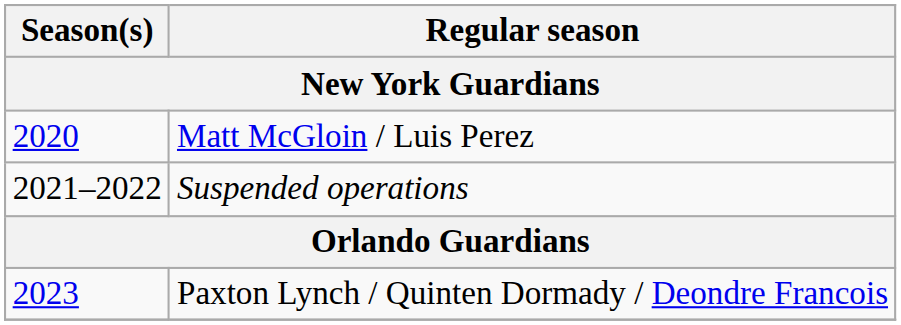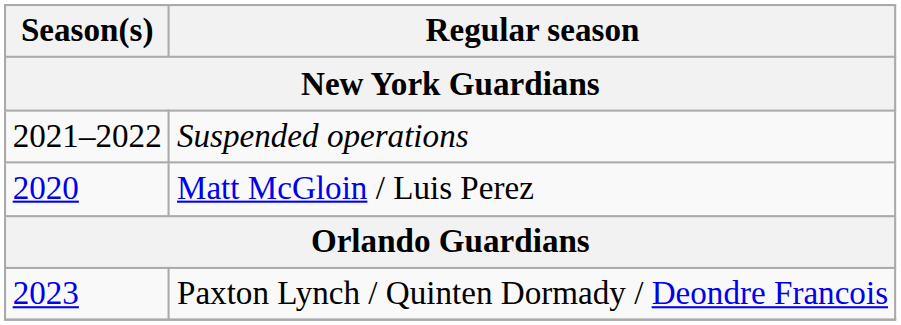rows swapped: Matt McGloin / Luis Perez <-> Suspended operations
